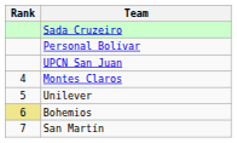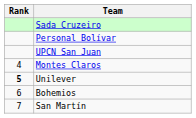Unilever | Rank: normal -> bold
Bohemios | Rank: khaki background -> no background
